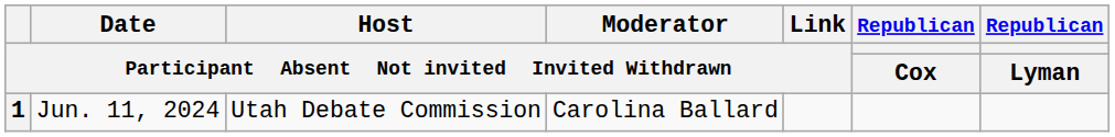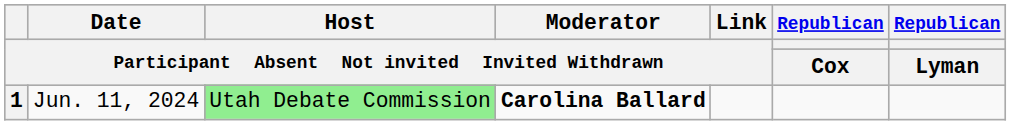1 | Host / Participant Absent Not invited Invited Withdrawn: no background -> lightgreen background
1 | Moderator / Participant Absent Not invited Invited Withdrawn: normal -> bold
